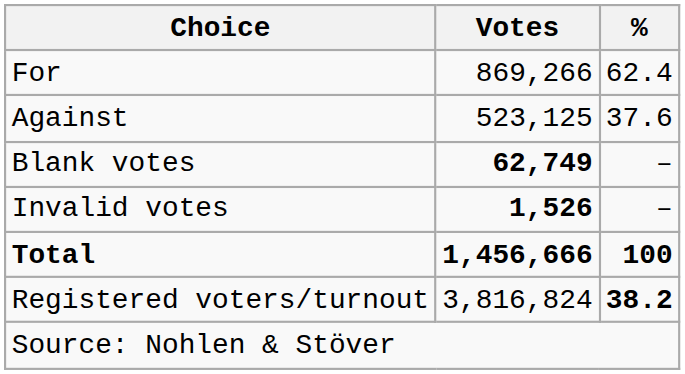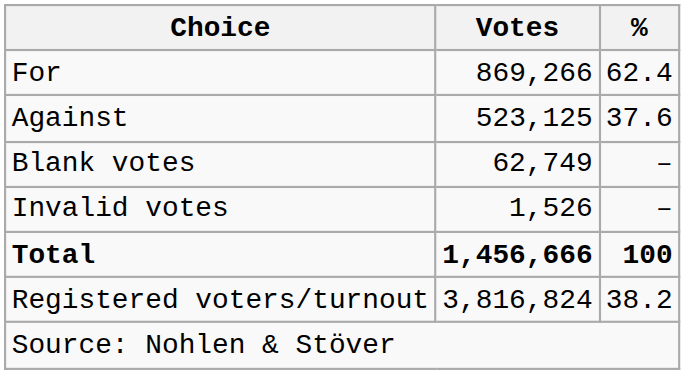Blank votes | Votes: bold -> normal
Invalid votes | Votes: bold -> normal
Registered voters/turnout | %: bold -> normal
